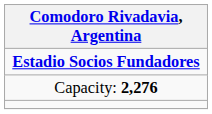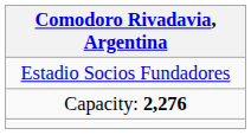row 2 | column 1: bold -> normal
